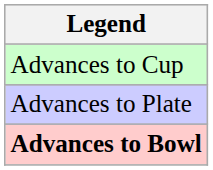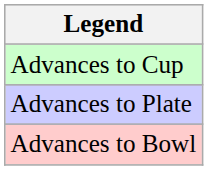row 4 | column 1: bold -> normal
